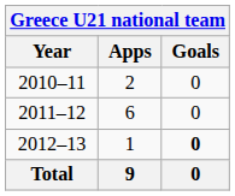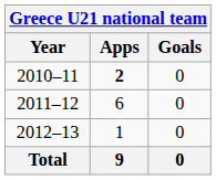2010–11 | Apps: normal -> bold
2012–13 | Goals: bold -> normal
